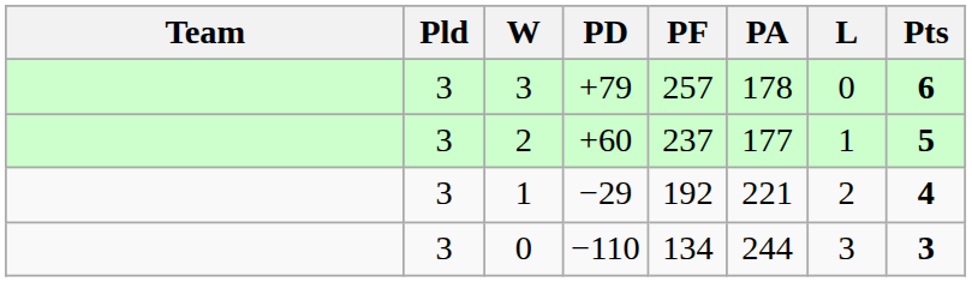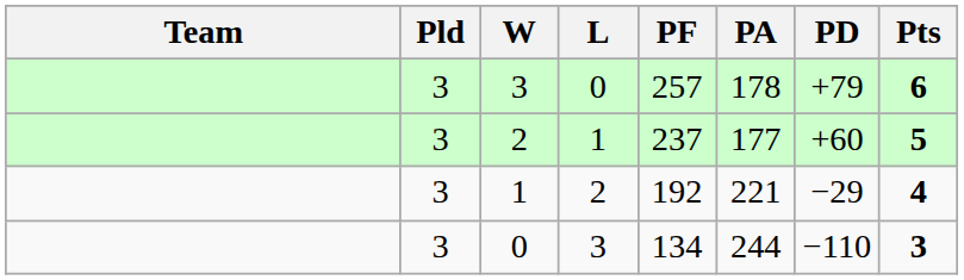columns swapped: L <-> PD
